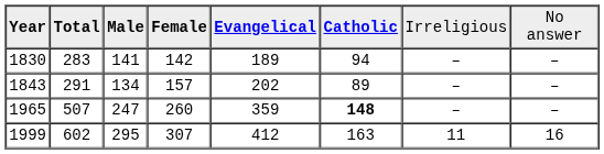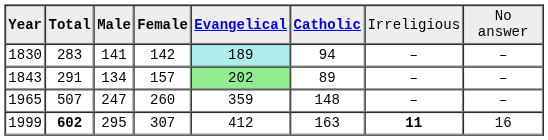1830 | column 5: no background -> paleturquoise background
1843 | column 5: no background -> lightgreen background
1965 | column 6: bold -> normal
1999 | column 2: normal -> bold
1999 | column 7: normal -> bold
